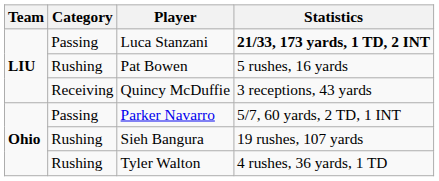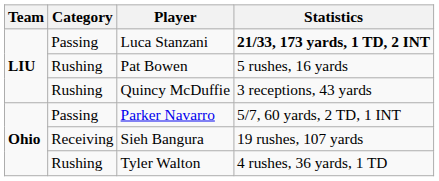Quincy McDuffie | Category: Receiving -> Rushing
Sieh Bangura | Category: Rushing -> Receiving
